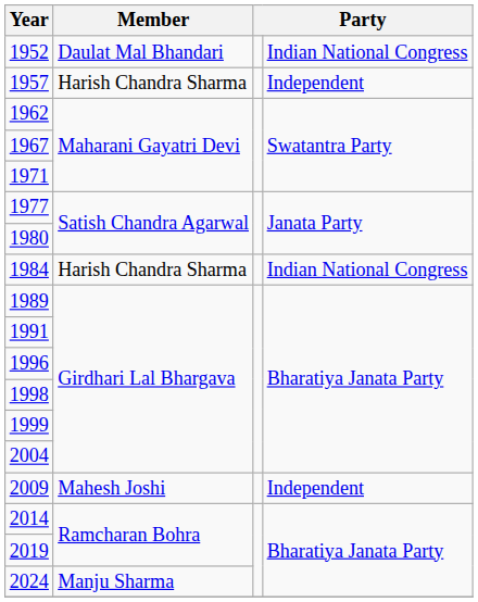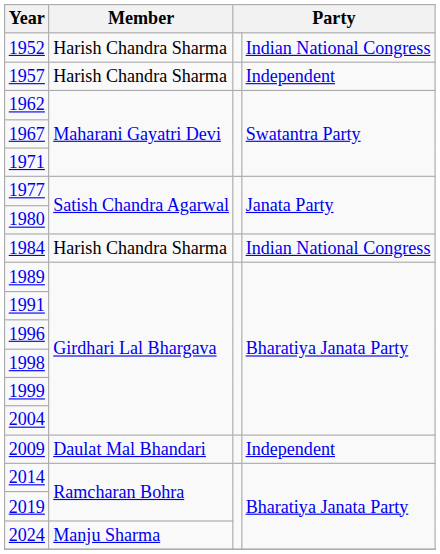1952 | Member: Daulat Mal Bhandari -> Harish Chandra Sharma
2009 | Member: Mahesh Joshi -> Daulat Mal Bhandari
